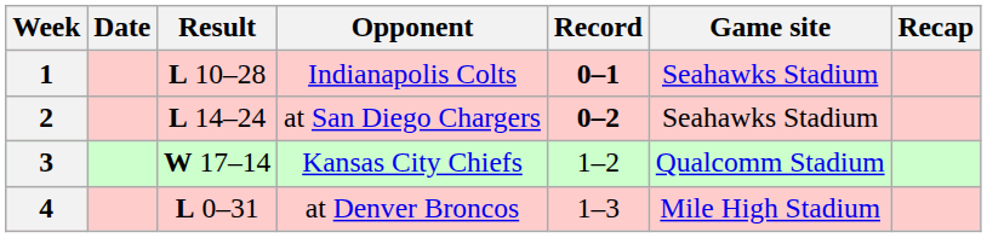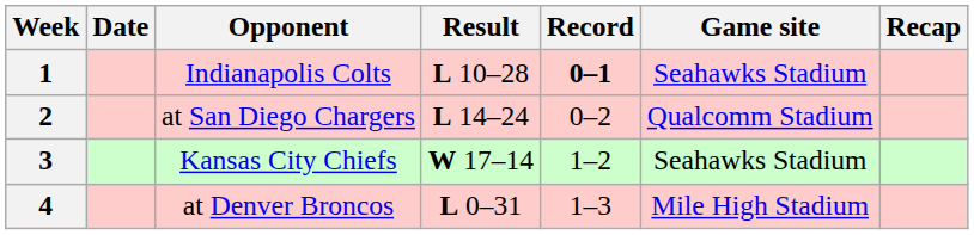columns swapped: Opponent <-> Result
2 | Record: bold -> normal
2 | Game site: Seahawks Stadium -> Qualcomm Stadium
3 | Game site: Qualcomm Stadium -> Seahawks Stadium
